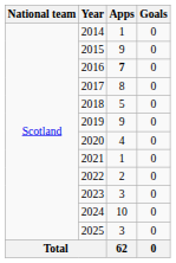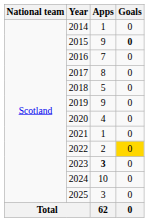2015 | Goals: normal -> bold
2016 | Apps: bold -> normal
2022 | Goals: no background -> gold background
2023 | Apps: normal -> bold
